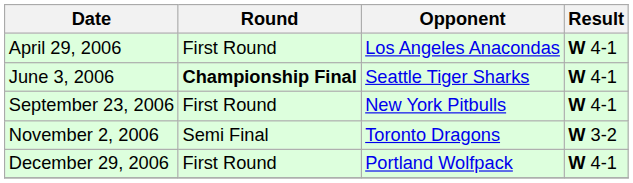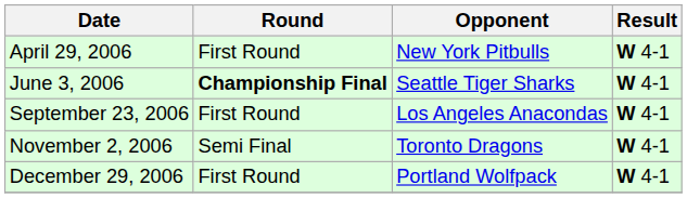April 29, 2006 | Opponent: Los Angeles Anacondas -> New York Pitbulls
September 23, 2006 | Opponent: New York Pitbulls -> Los Angeles Anacondas
November 2, 2006 | Result: W 3-2 -> W 4-1
